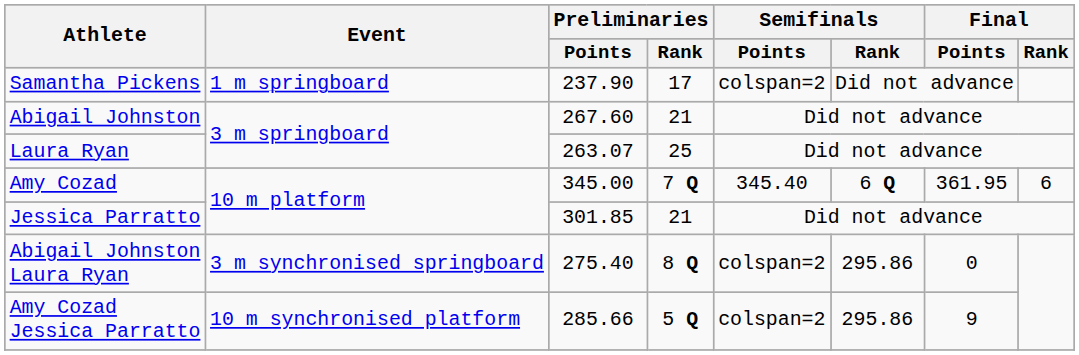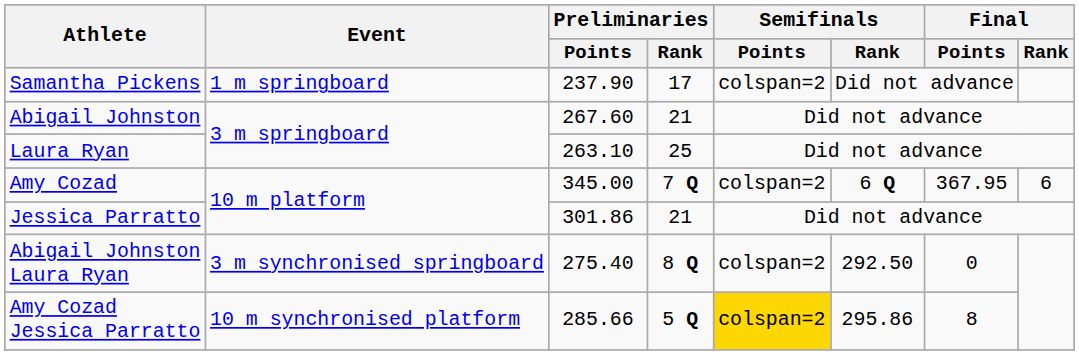Laura Ryan | Preliminaries / Points: 263.07 -> 263.10
Amy Cozad | Semifinals / Points: 345.40 -> colspan=2
Amy Cozad | Final / Points: 361.95 -> 367.95
Jessica Parratto | Preliminaries / Points: 301.85 -> 301.86
Abigail Johnston Laura Ryan | Semifinals / Rank: 295.86 -> 292.50
Amy Cozad Jessica Parratto | Semifinals / Points: no background -> gold background
Amy Cozad Jessica Parratto | Final / Points: 9 -> 8
